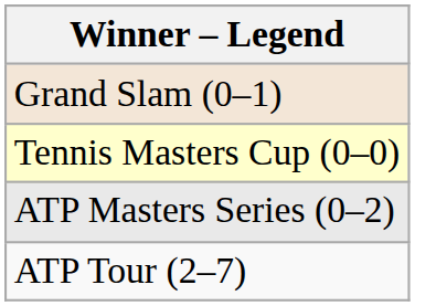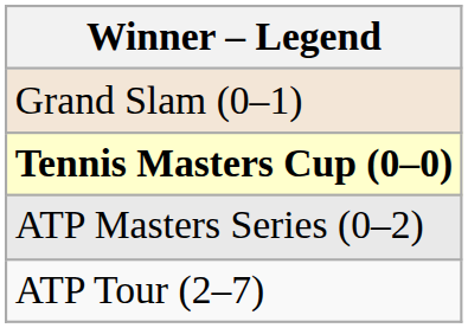row 3 | column 1: normal -> bold
